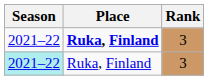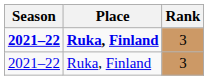row 2 | Season: normal -> bold
row 3 | Season: paleturquoise background -> no background
